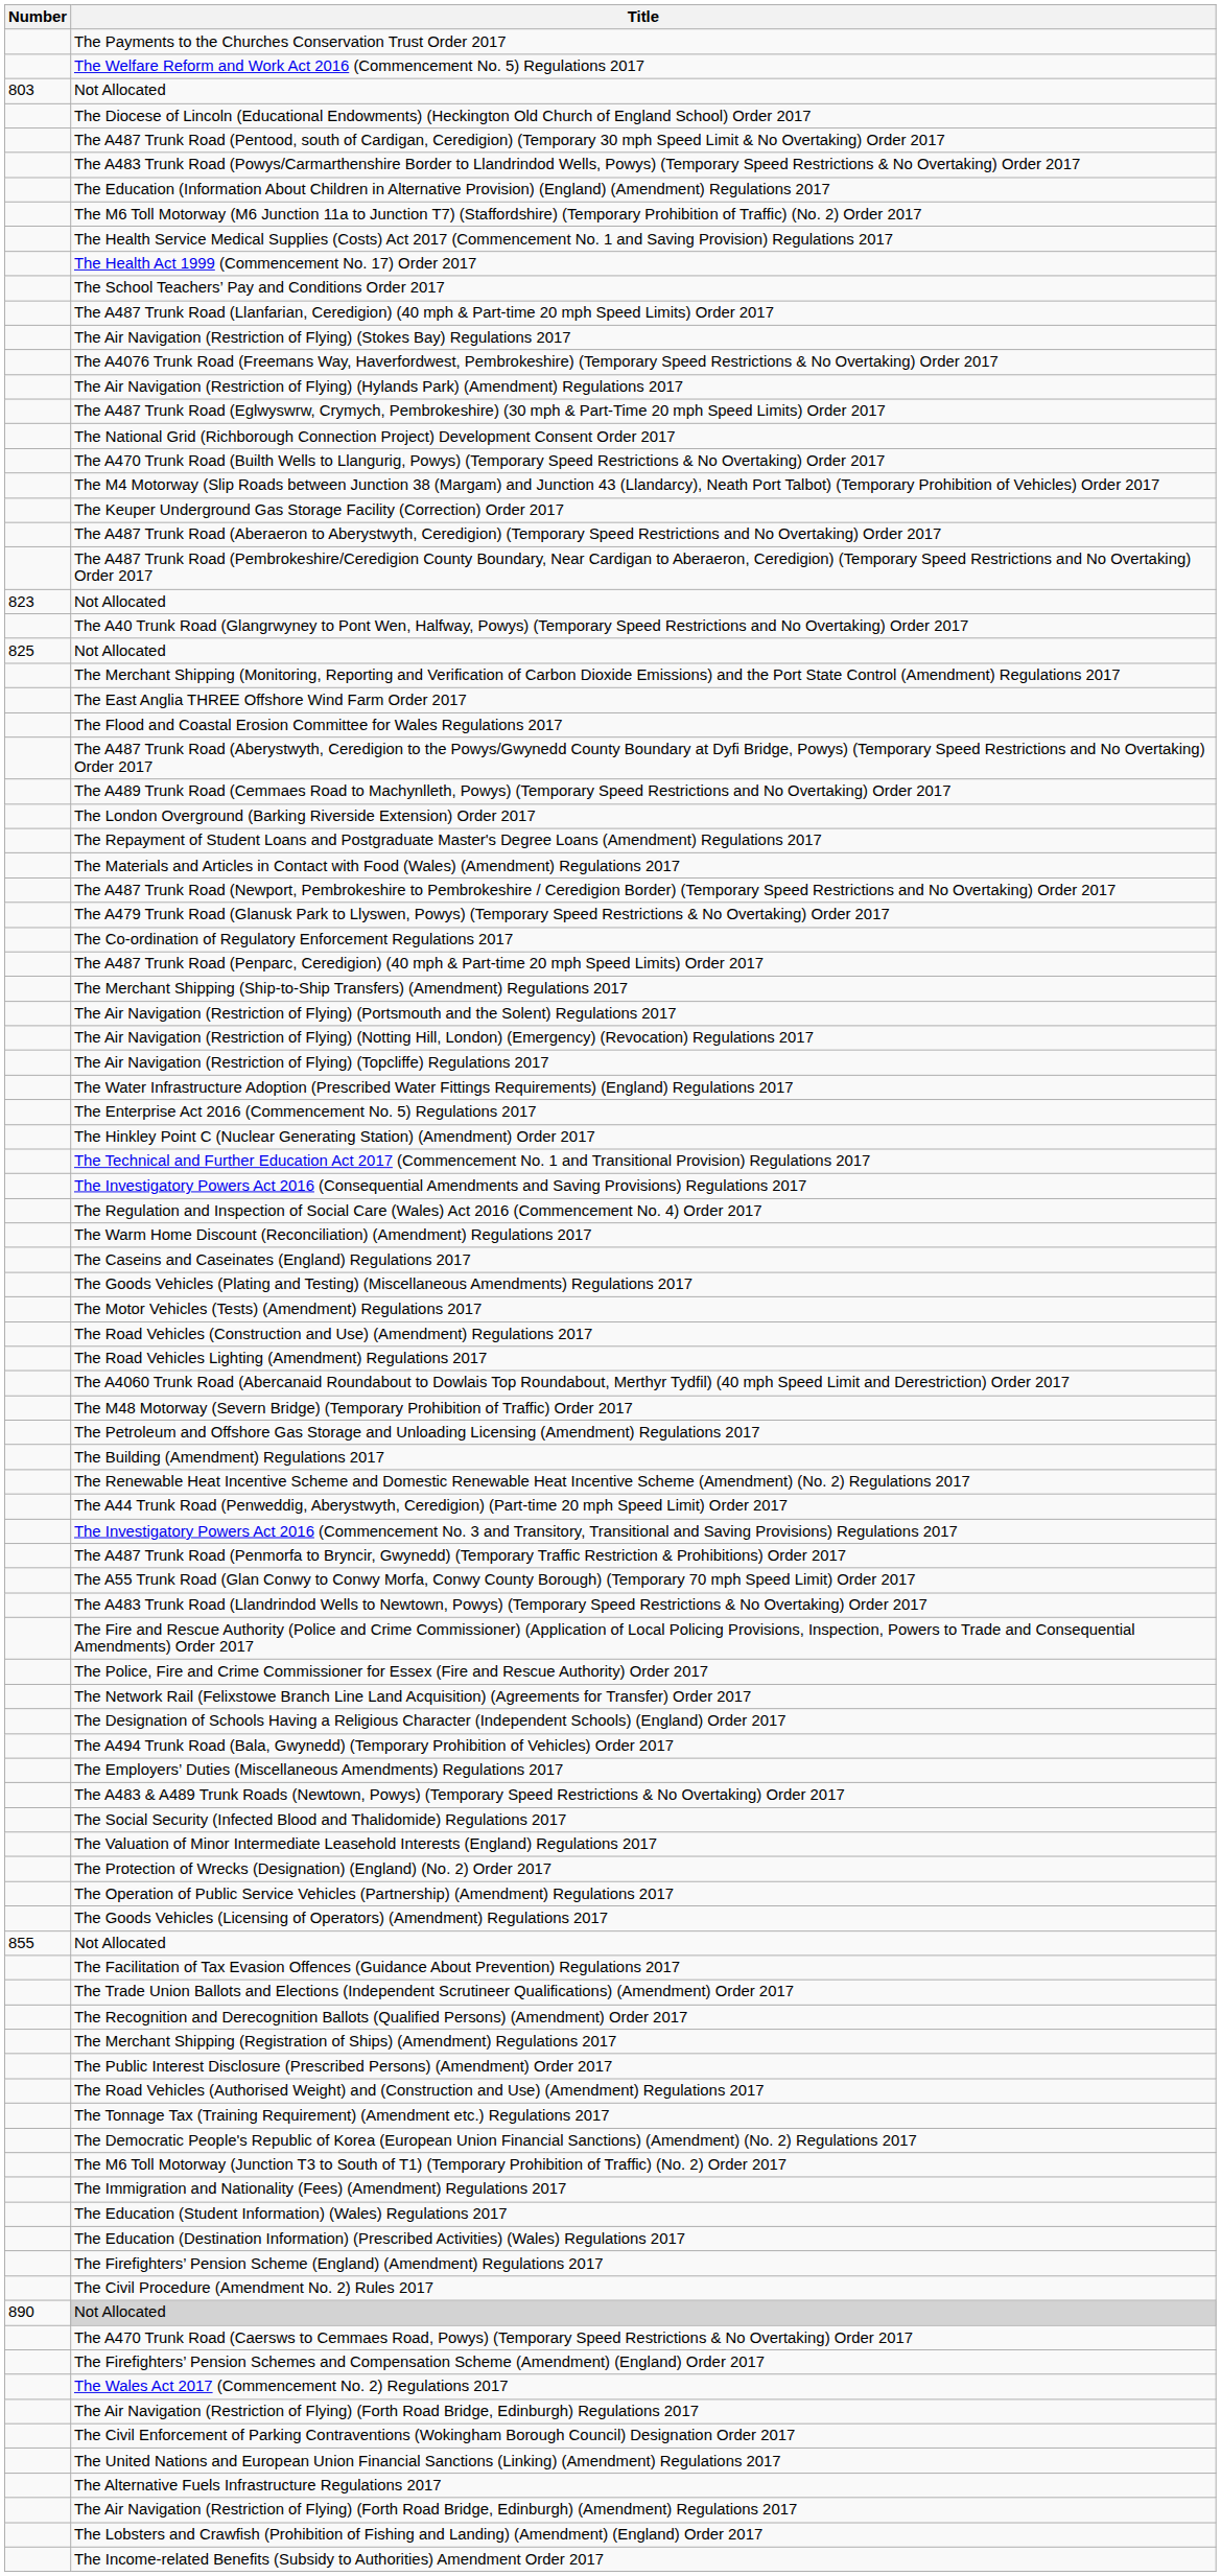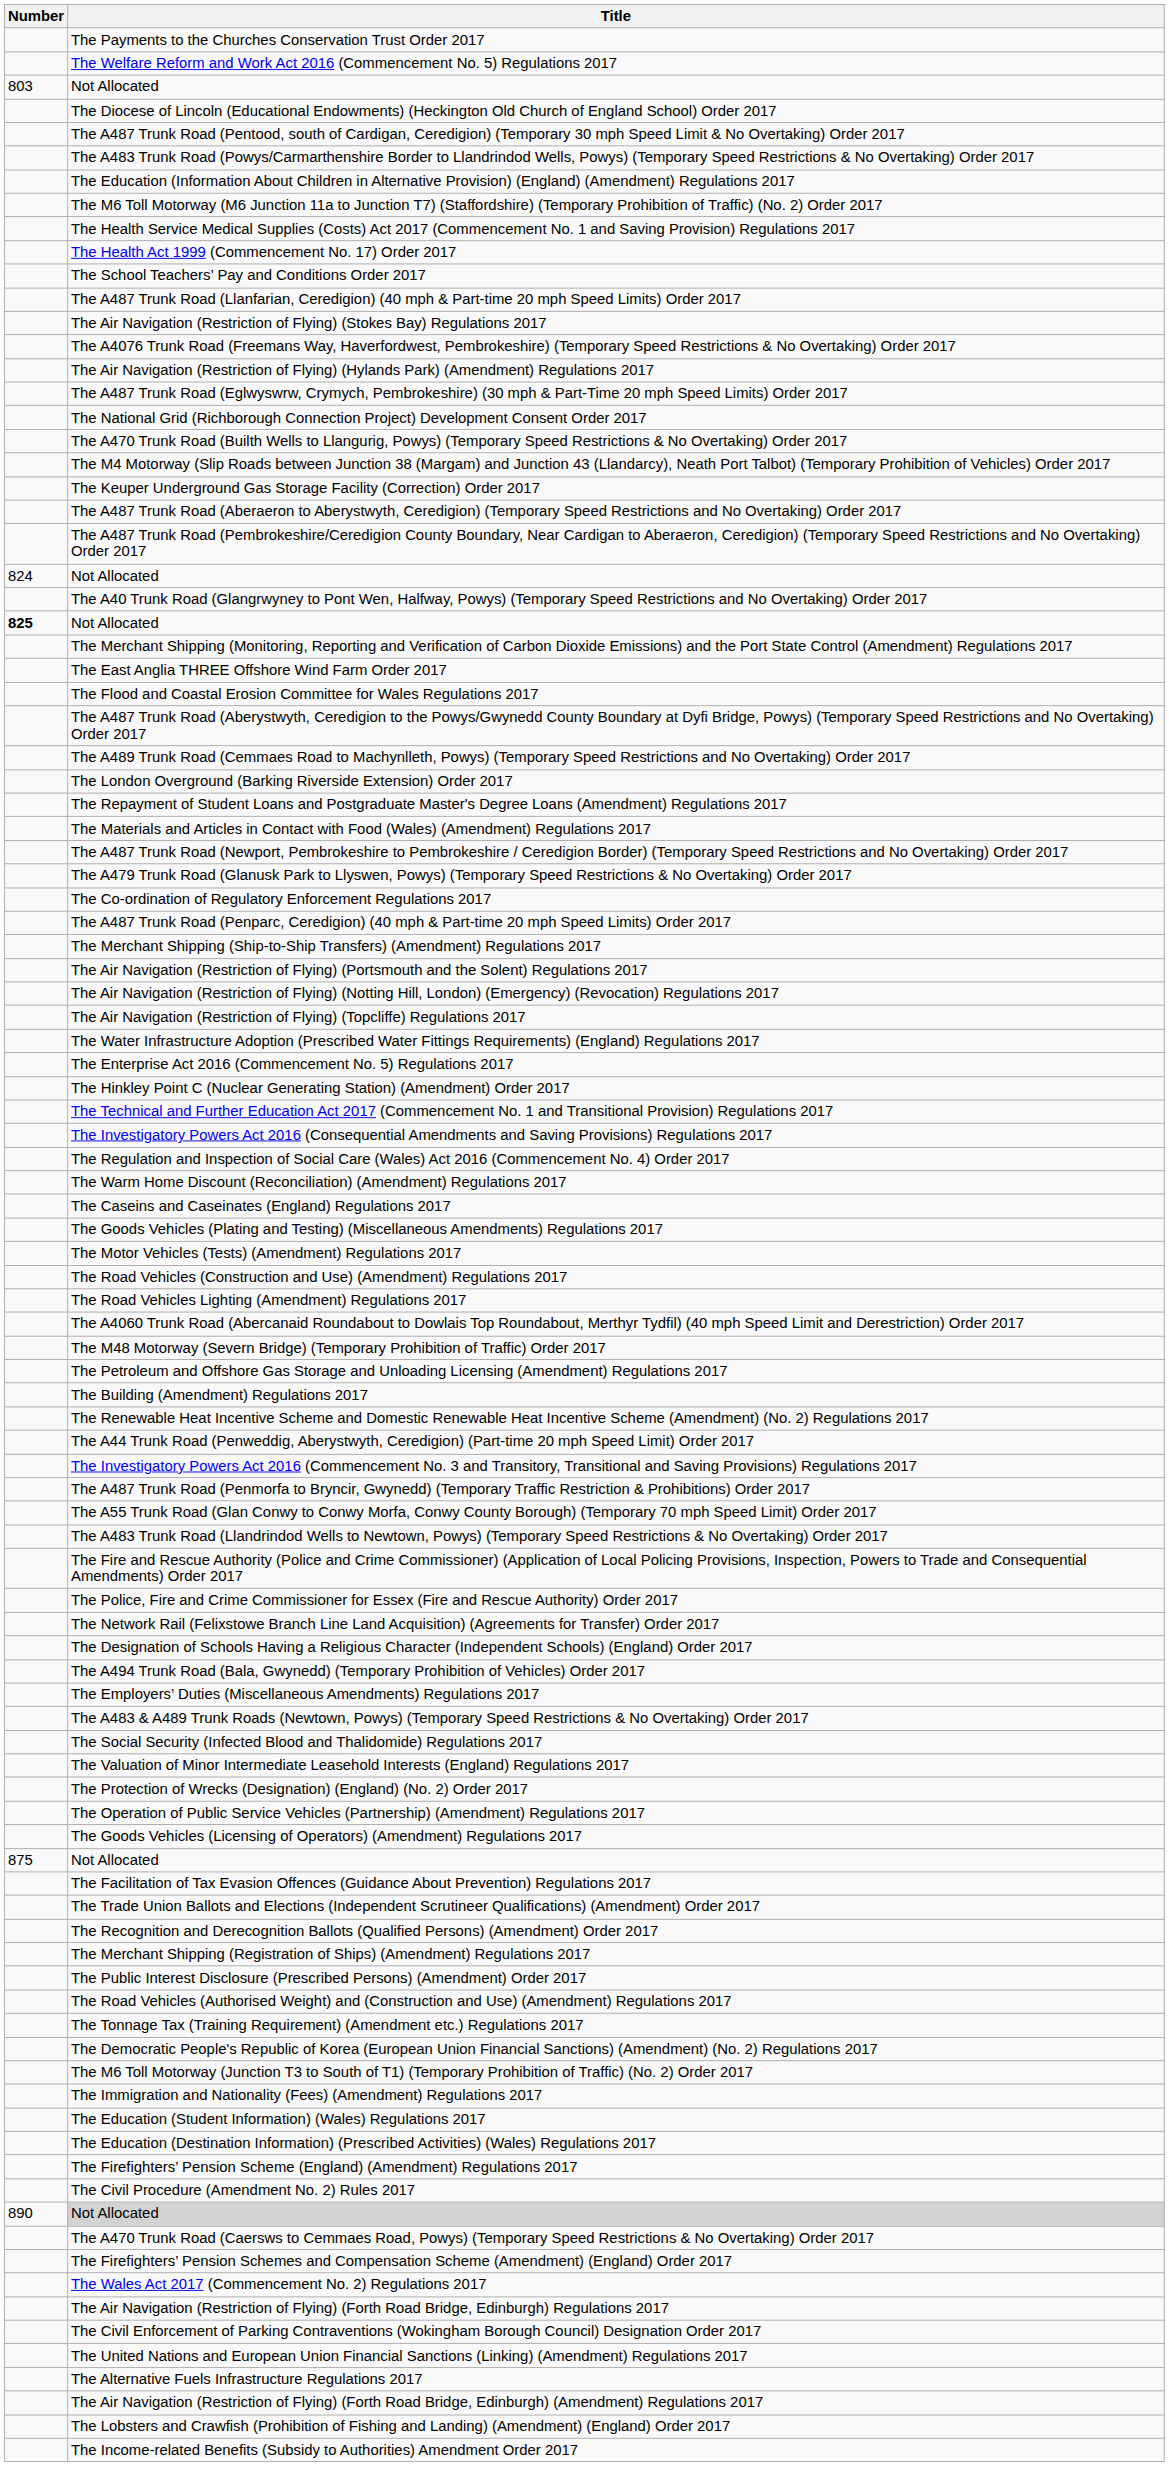row 24 | Number: 823 -> 824
row 26 | Number: normal -> bold
row 77 | Number: 855 -> 875
